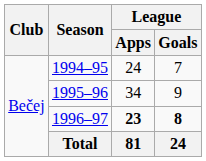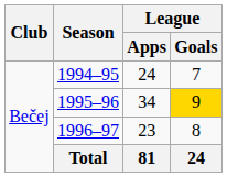1995–96 | League / Goals: no background -> gold background
1996–97 | League / Apps: bold -> normal
1996–97 | League / Goals: bold -> normal
